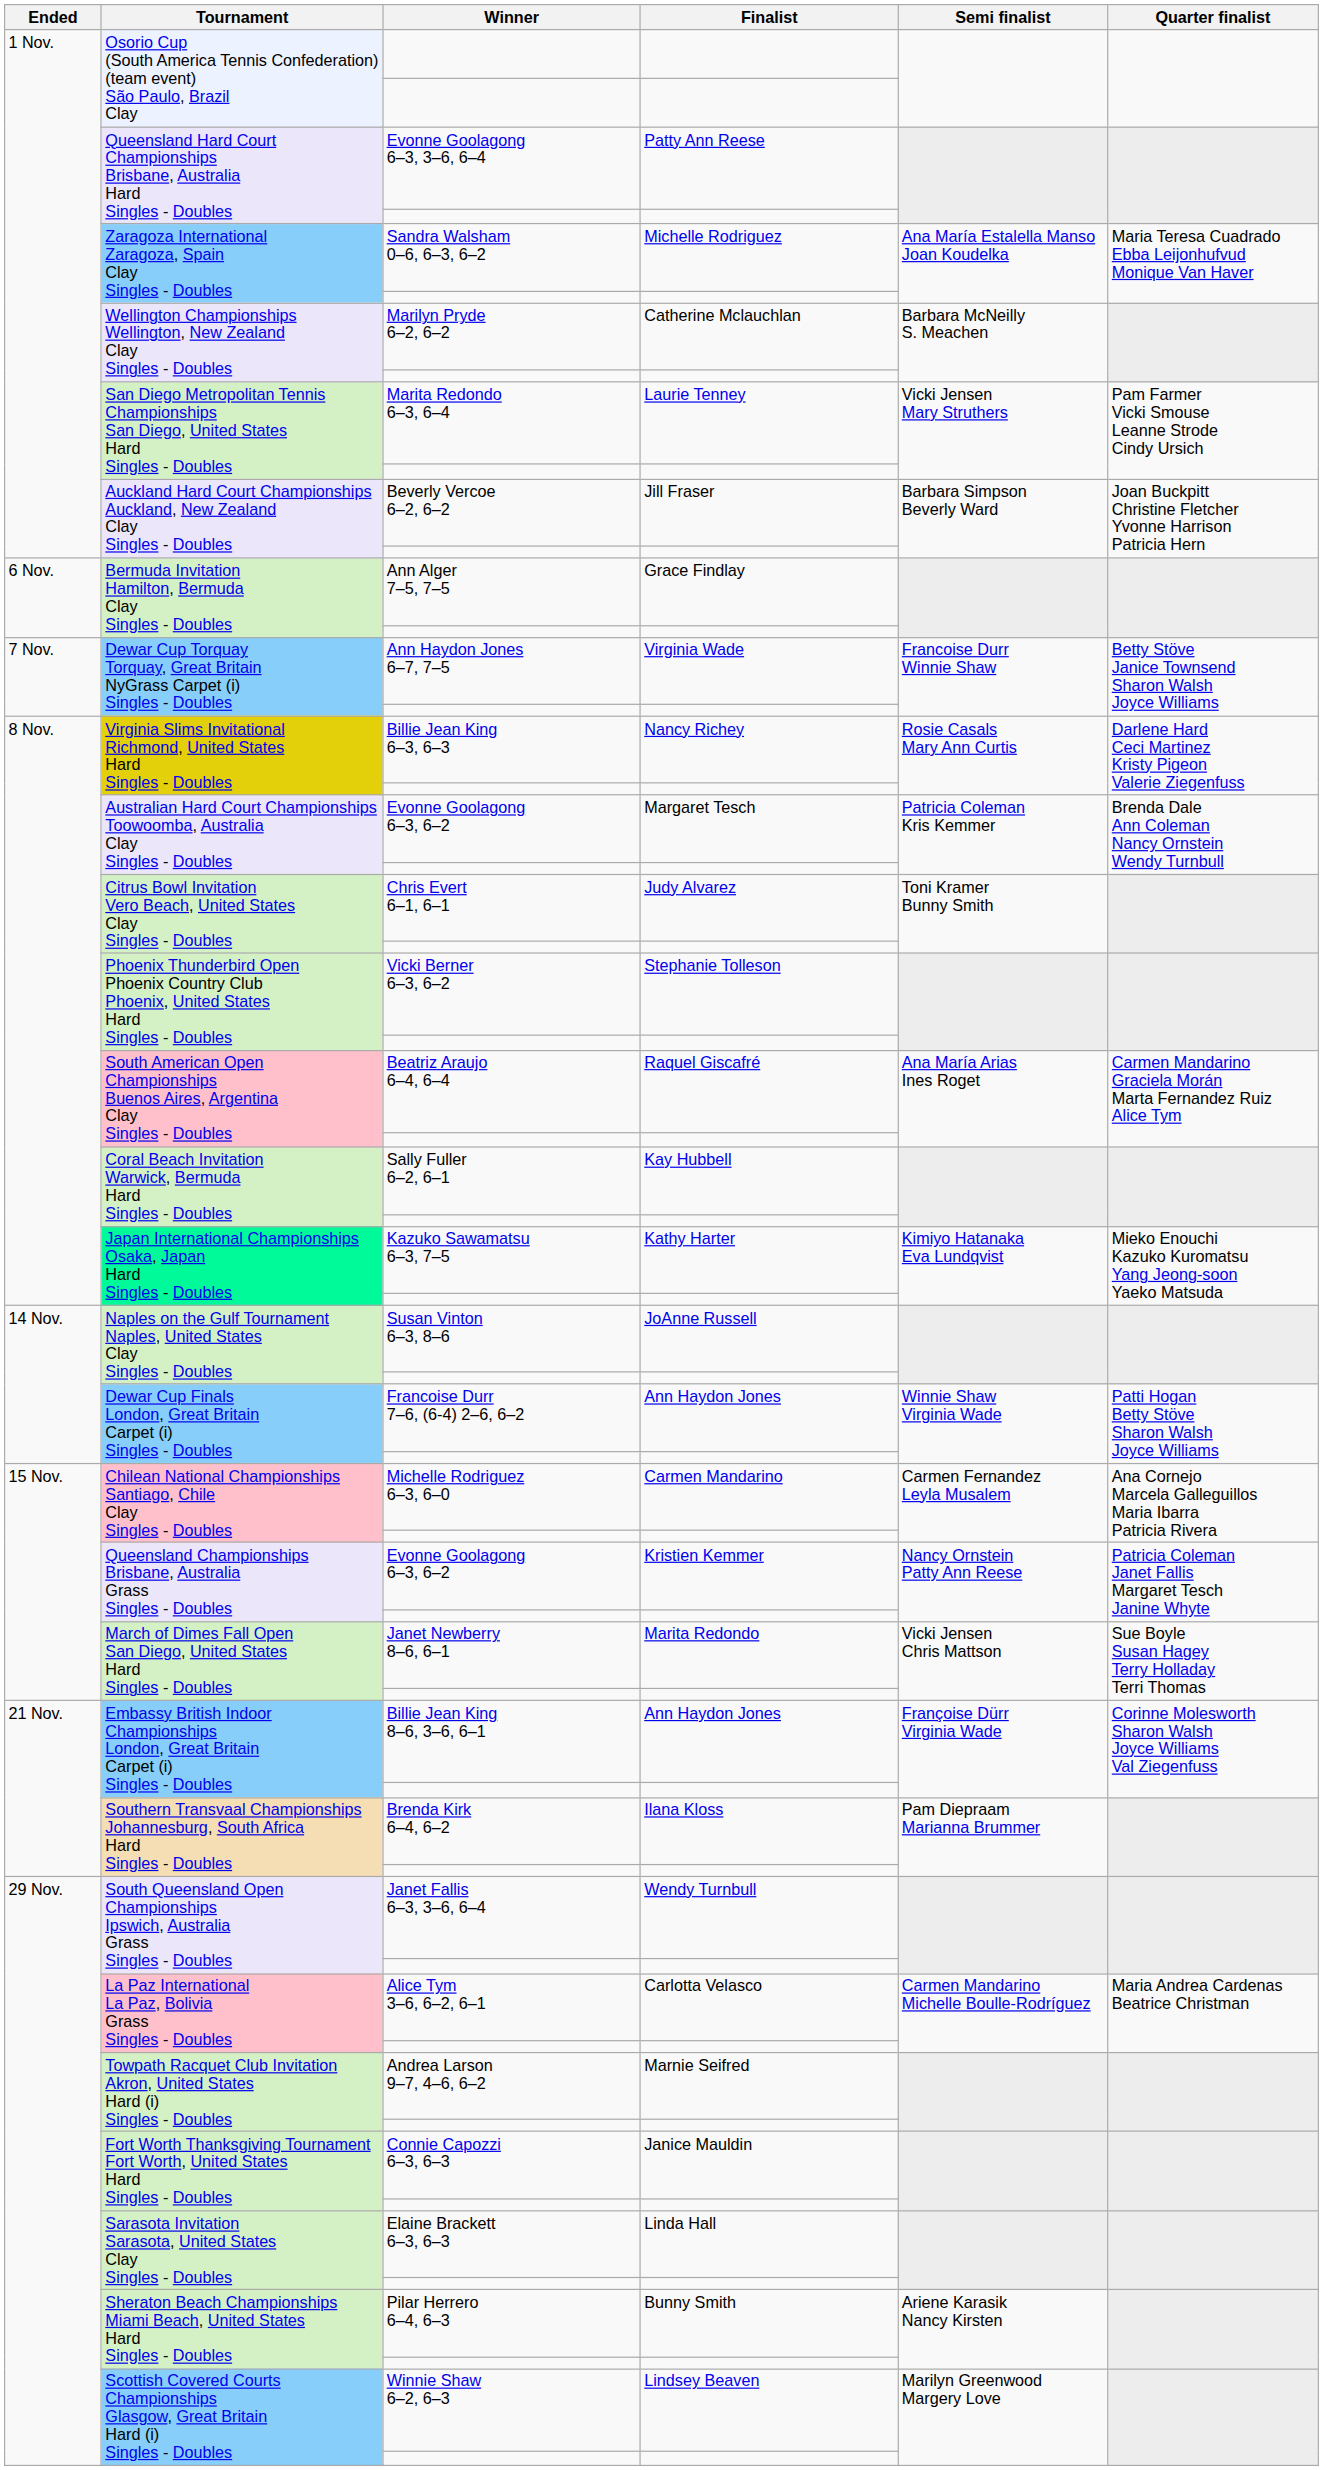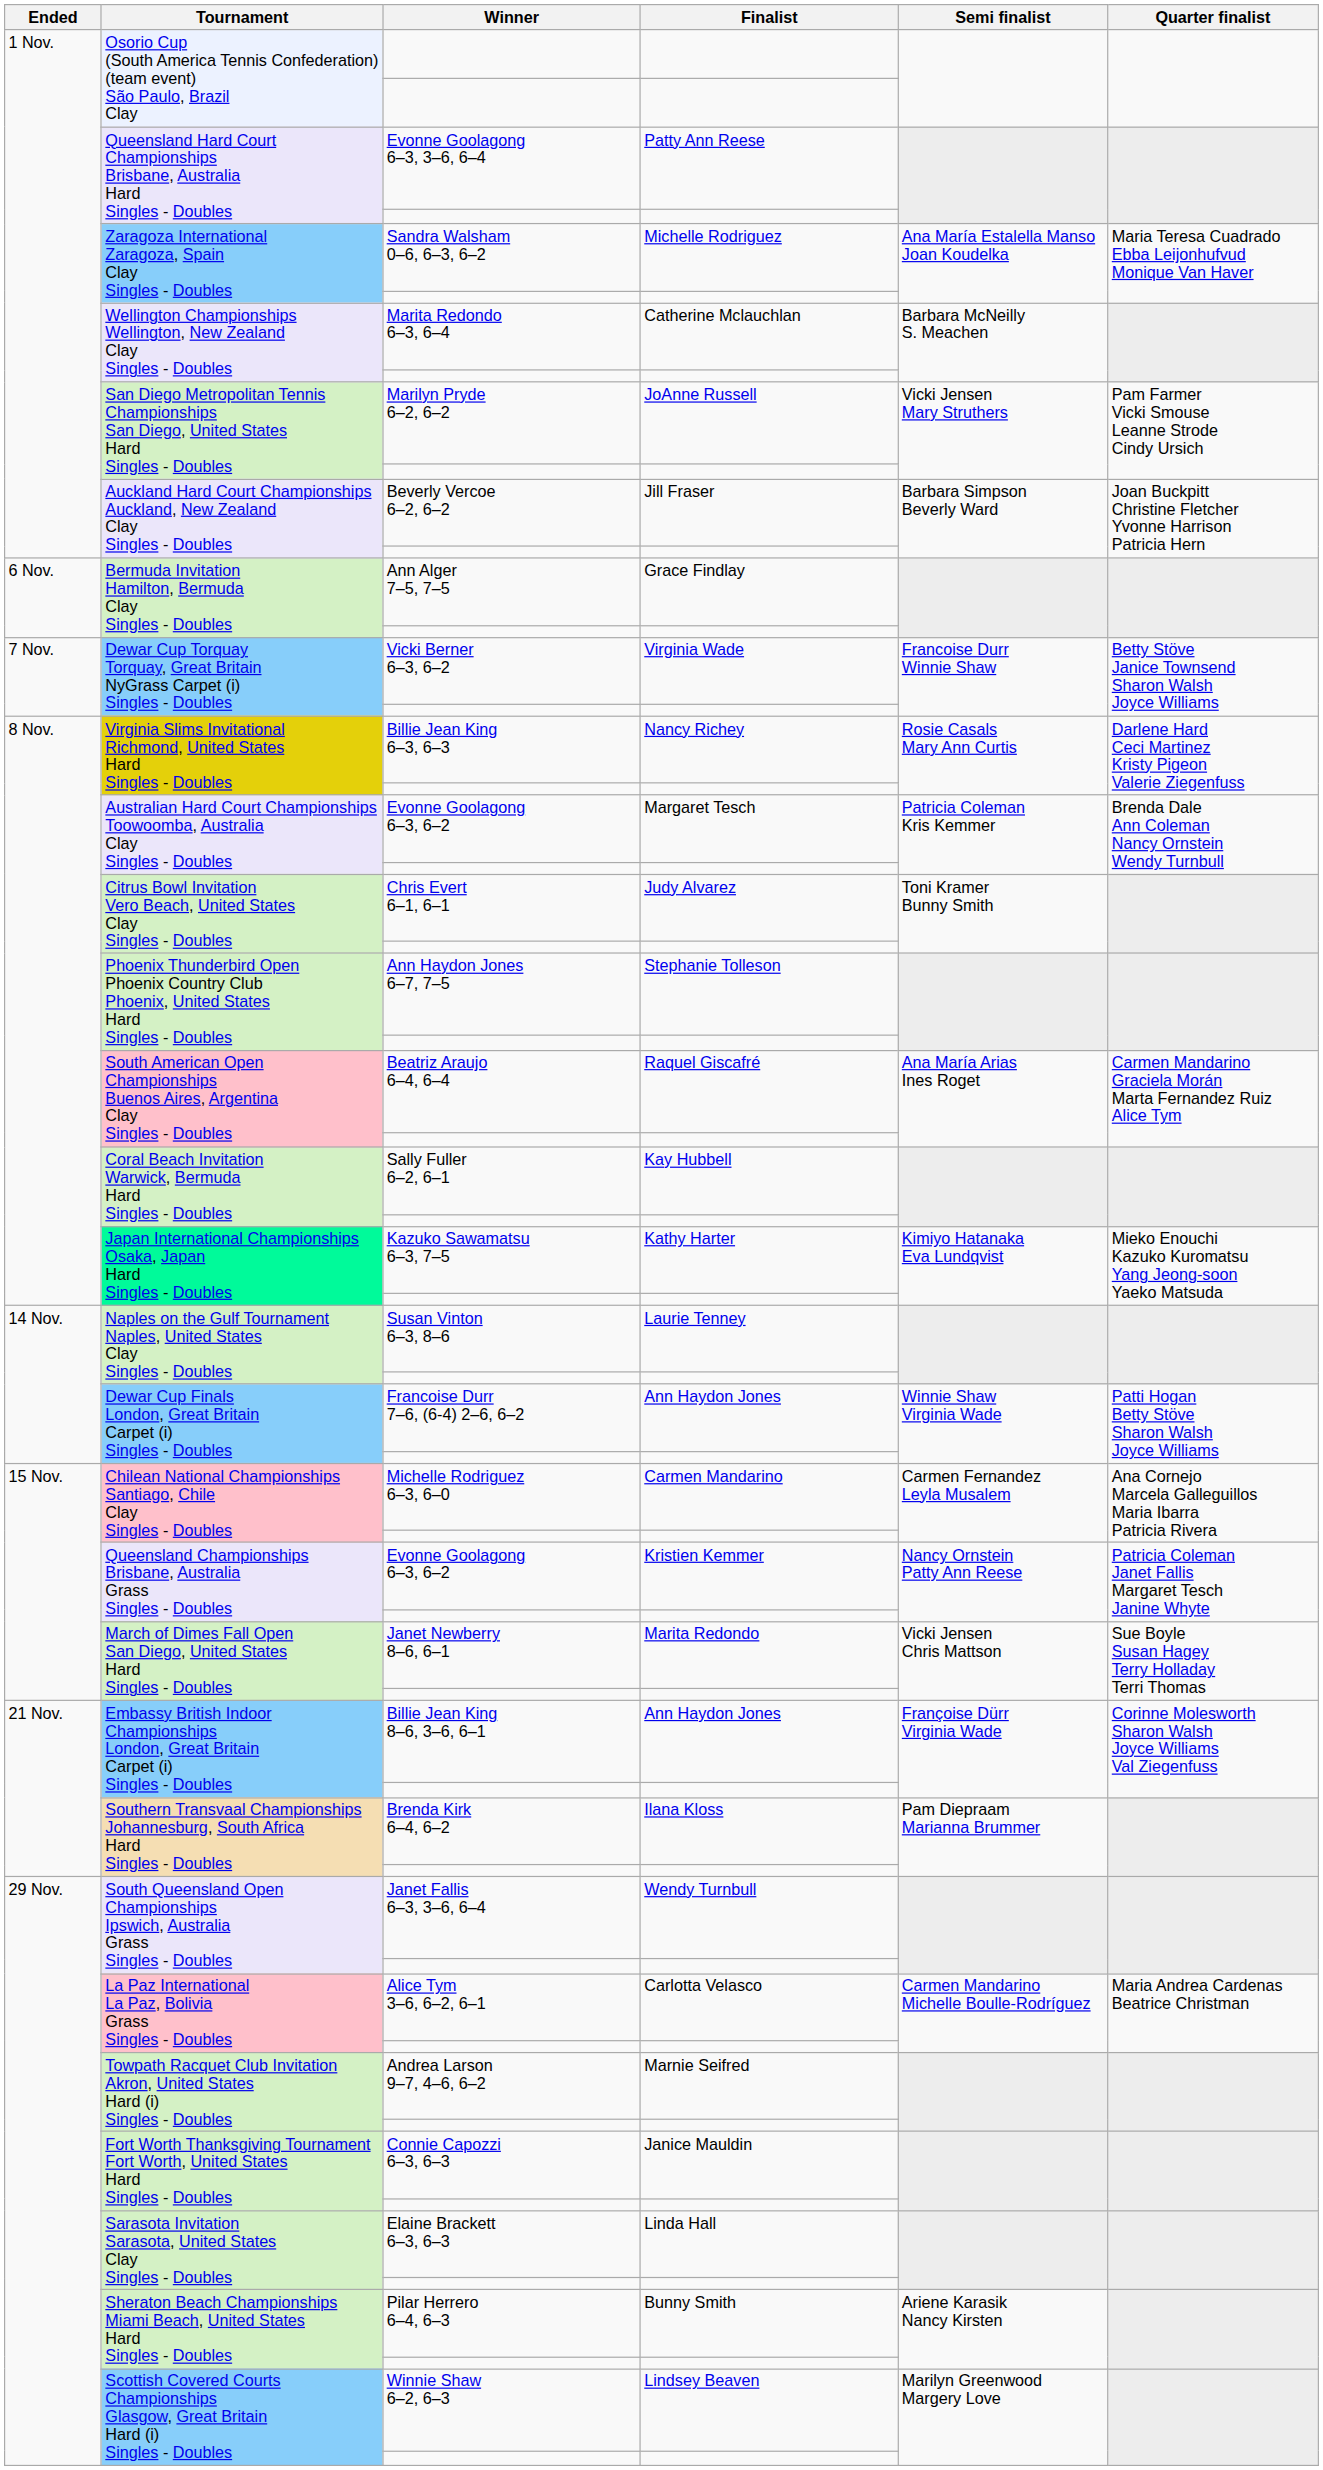row 8 | Winner: Marilyn Pryde 6–2, 6–2 -> Marita Redondo 6–3, 6–4
row 10 | Winner: Marita Redondo 6–3, 6–4 -> Marilyn Pryde 6–2, 6–2
row 10 | Finalist: Laurie Tenney -> JoAnne Russell
row 16 | Winner: Ann Haydon Jones 6–7, 7–5 -> Vicki Berner 6–3, 6–2
row 24 | Winner: Vicki Berner 6–3, 6–2 -> Ann Haydon Jones 6–7, 7–5
row 32 | Finalist: JoAnne Russell -> Laurie Tenney
